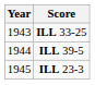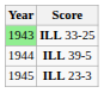ILL 33-25 | Year: no background -> lightgreen background
